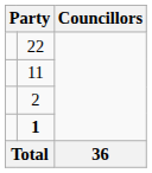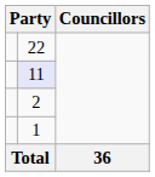11 | column 2: no background -> lavender background
1 | column 2: bold -> normal
